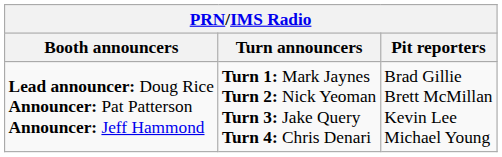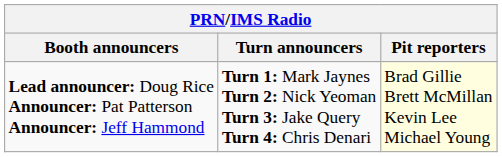row 3 | Pit reporters: no background -> lightyellow background
